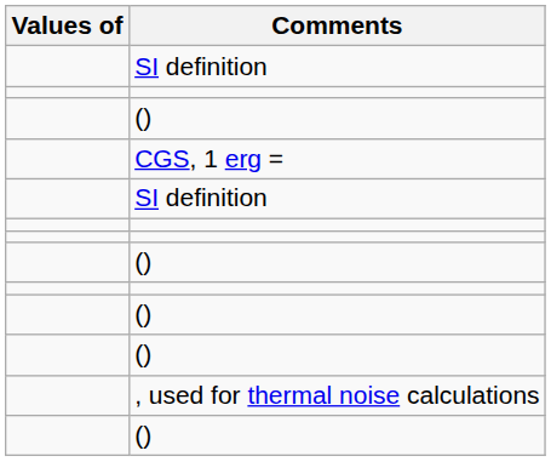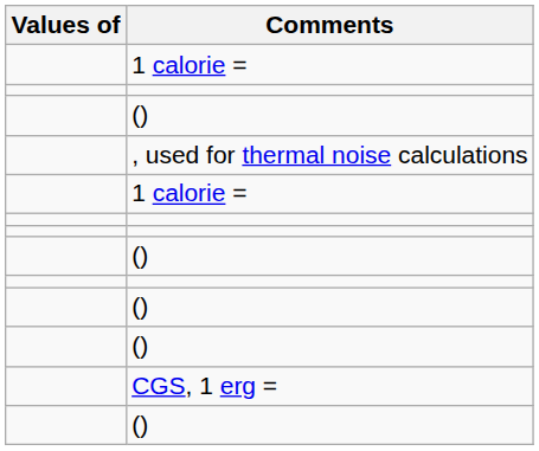row 2 | Comments: SI definition -> 1 calorie =
row 5 | Comments: CGS, 1 erg = -> , used for thermal noise calculations
row 6 | Comments: SI definition -> 1 calorie =
row 13 | Comments: , used for thermal noise calculations -> CGS, 1 erg =
